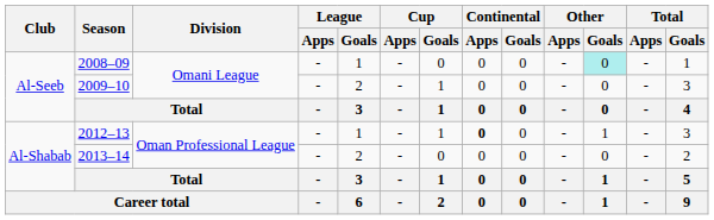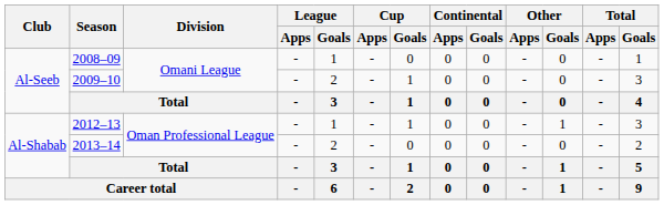2008–09 | Other / Goals: paleturquoise background -> no background
2012–13 | Continental / Apps: bold -> normal
